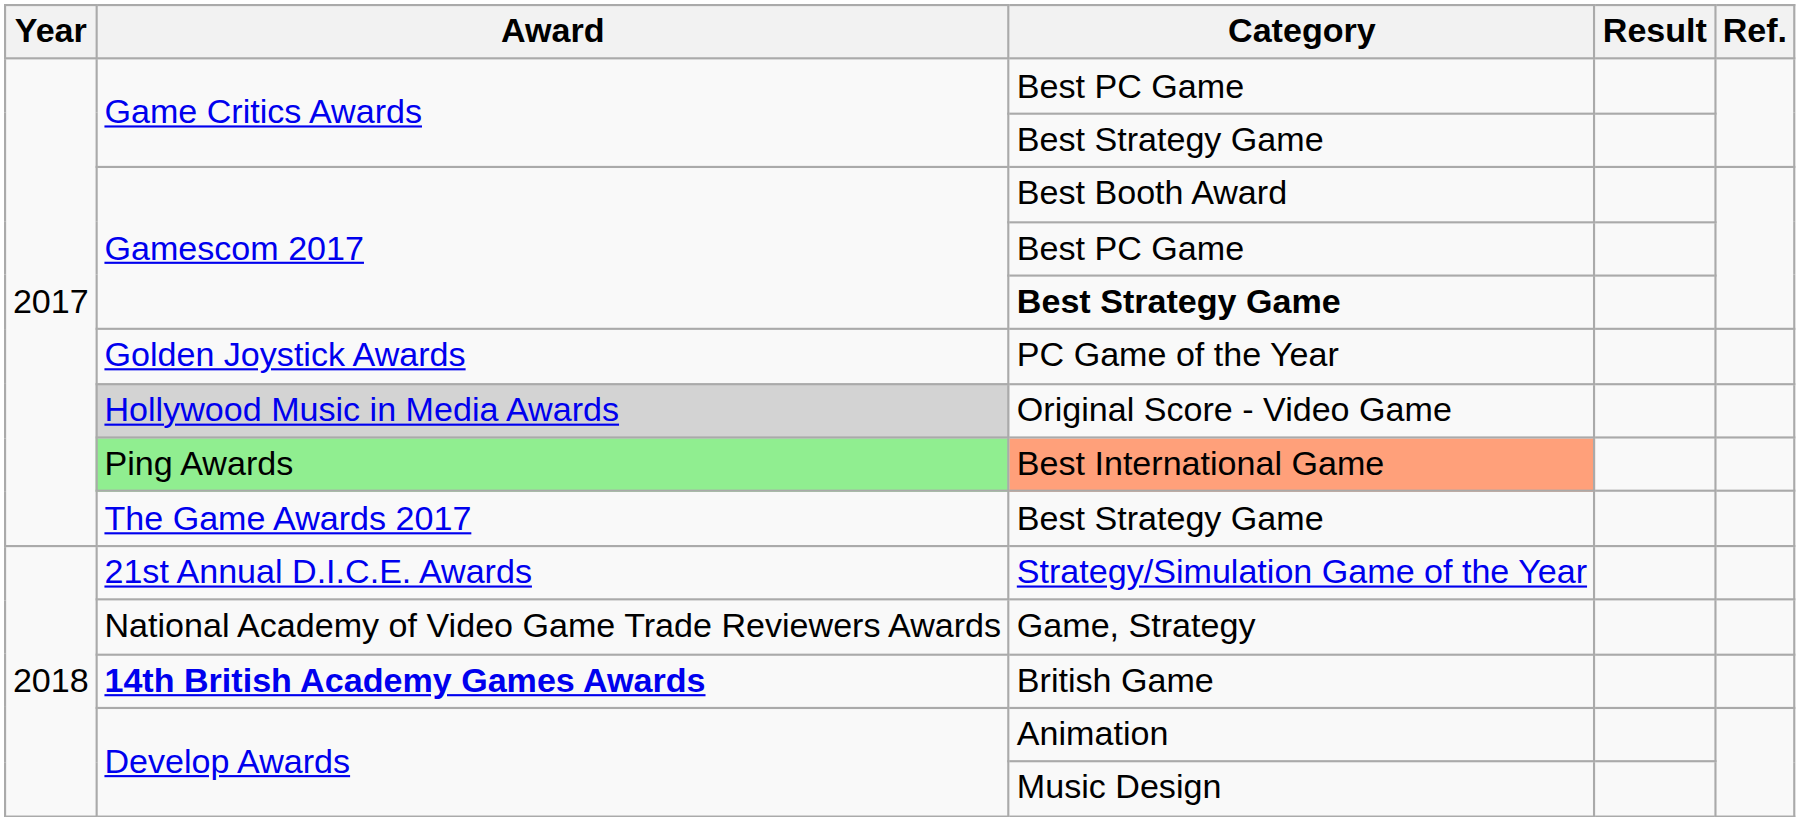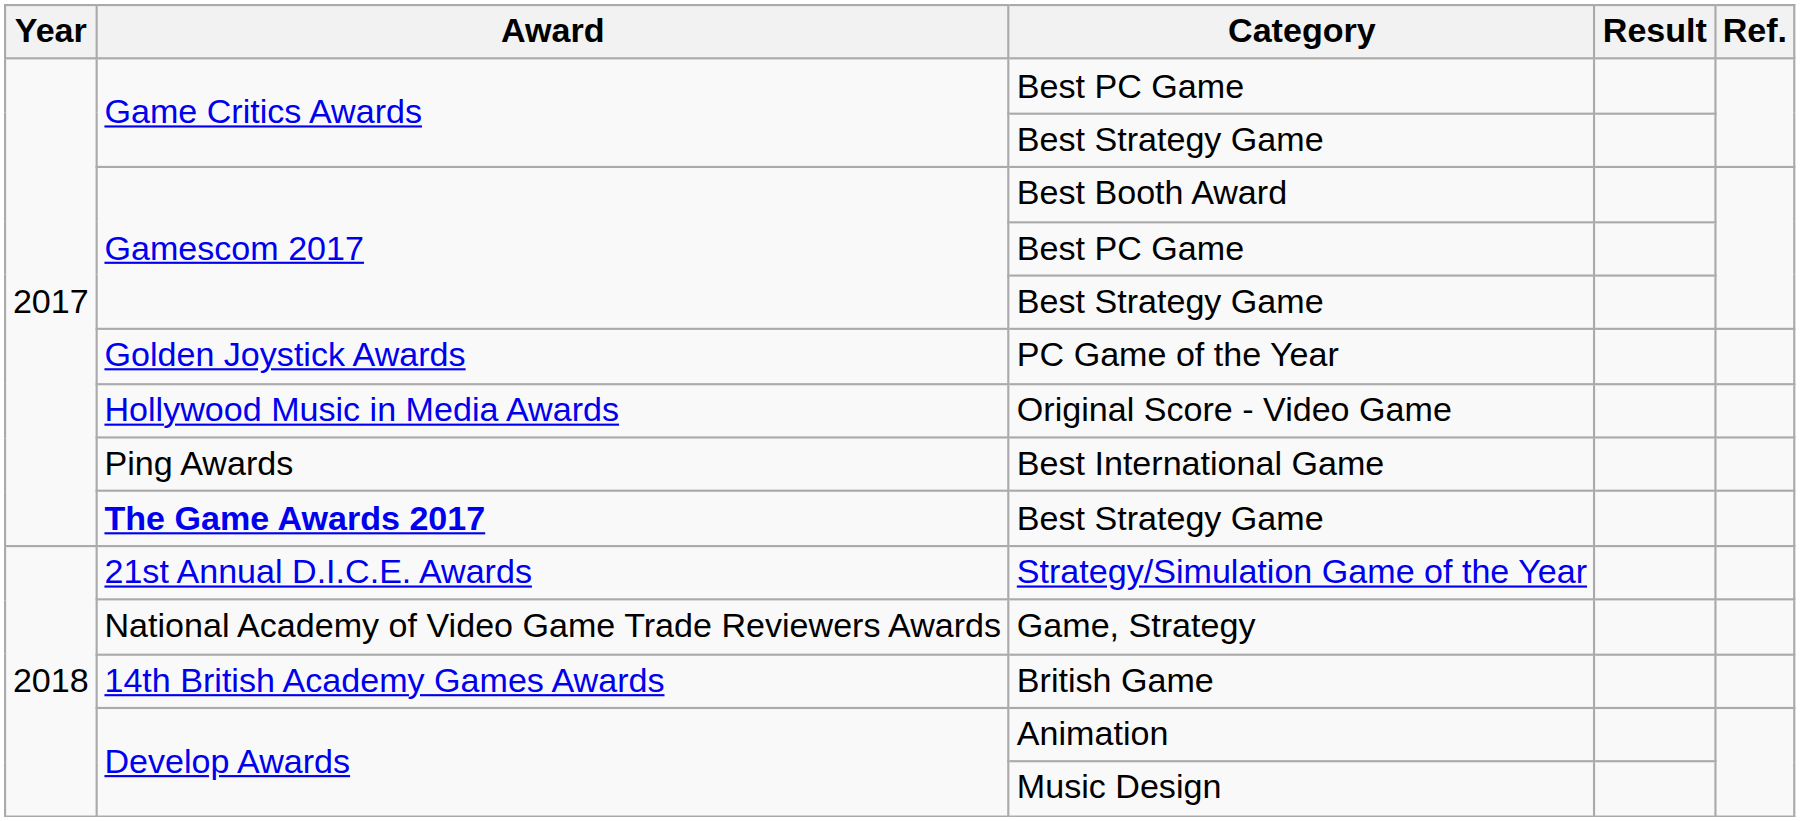Gamescom 2017 / Best Strategy Game | Category: bold -> normal
Original Score - Video Game | Award: lightgrey background -> no background
Best International Game | Award: lightgreen background -> no background
Best International Game | Category: lightsalmon background -> no background
The Game Awards 2017 / Best Strategy Game | Award: normal -> bold
British Game | Award: bold -> normal
